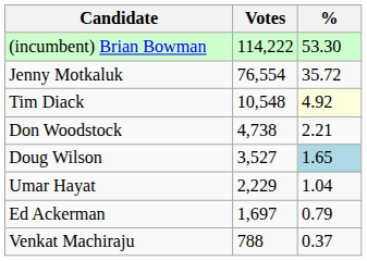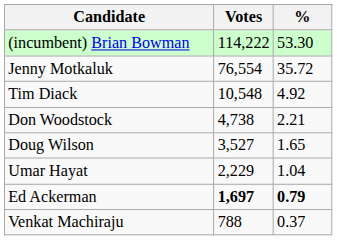Tim Diack | %: lightyellow background -> no background
Doug Wilson | %: lightblue background -> no background
Ed Ackerman | Votes: normal -> bold
Ed Ackerman | %: normal -> bold
